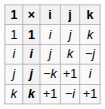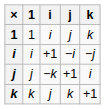columns swapped: × <-> 1
row 3 | i: j -> +1
row 3 | j: k -> −i
row 5 | i: +1 -> j
row 5 | j: −i -> k
